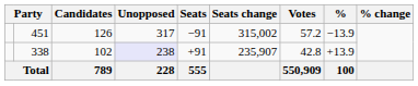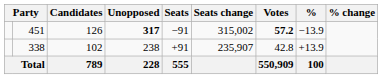451 | Unopposed: normal -> bold
451 | Votes: normal -> bold
338 | Unopposed: lavender background -> no background
